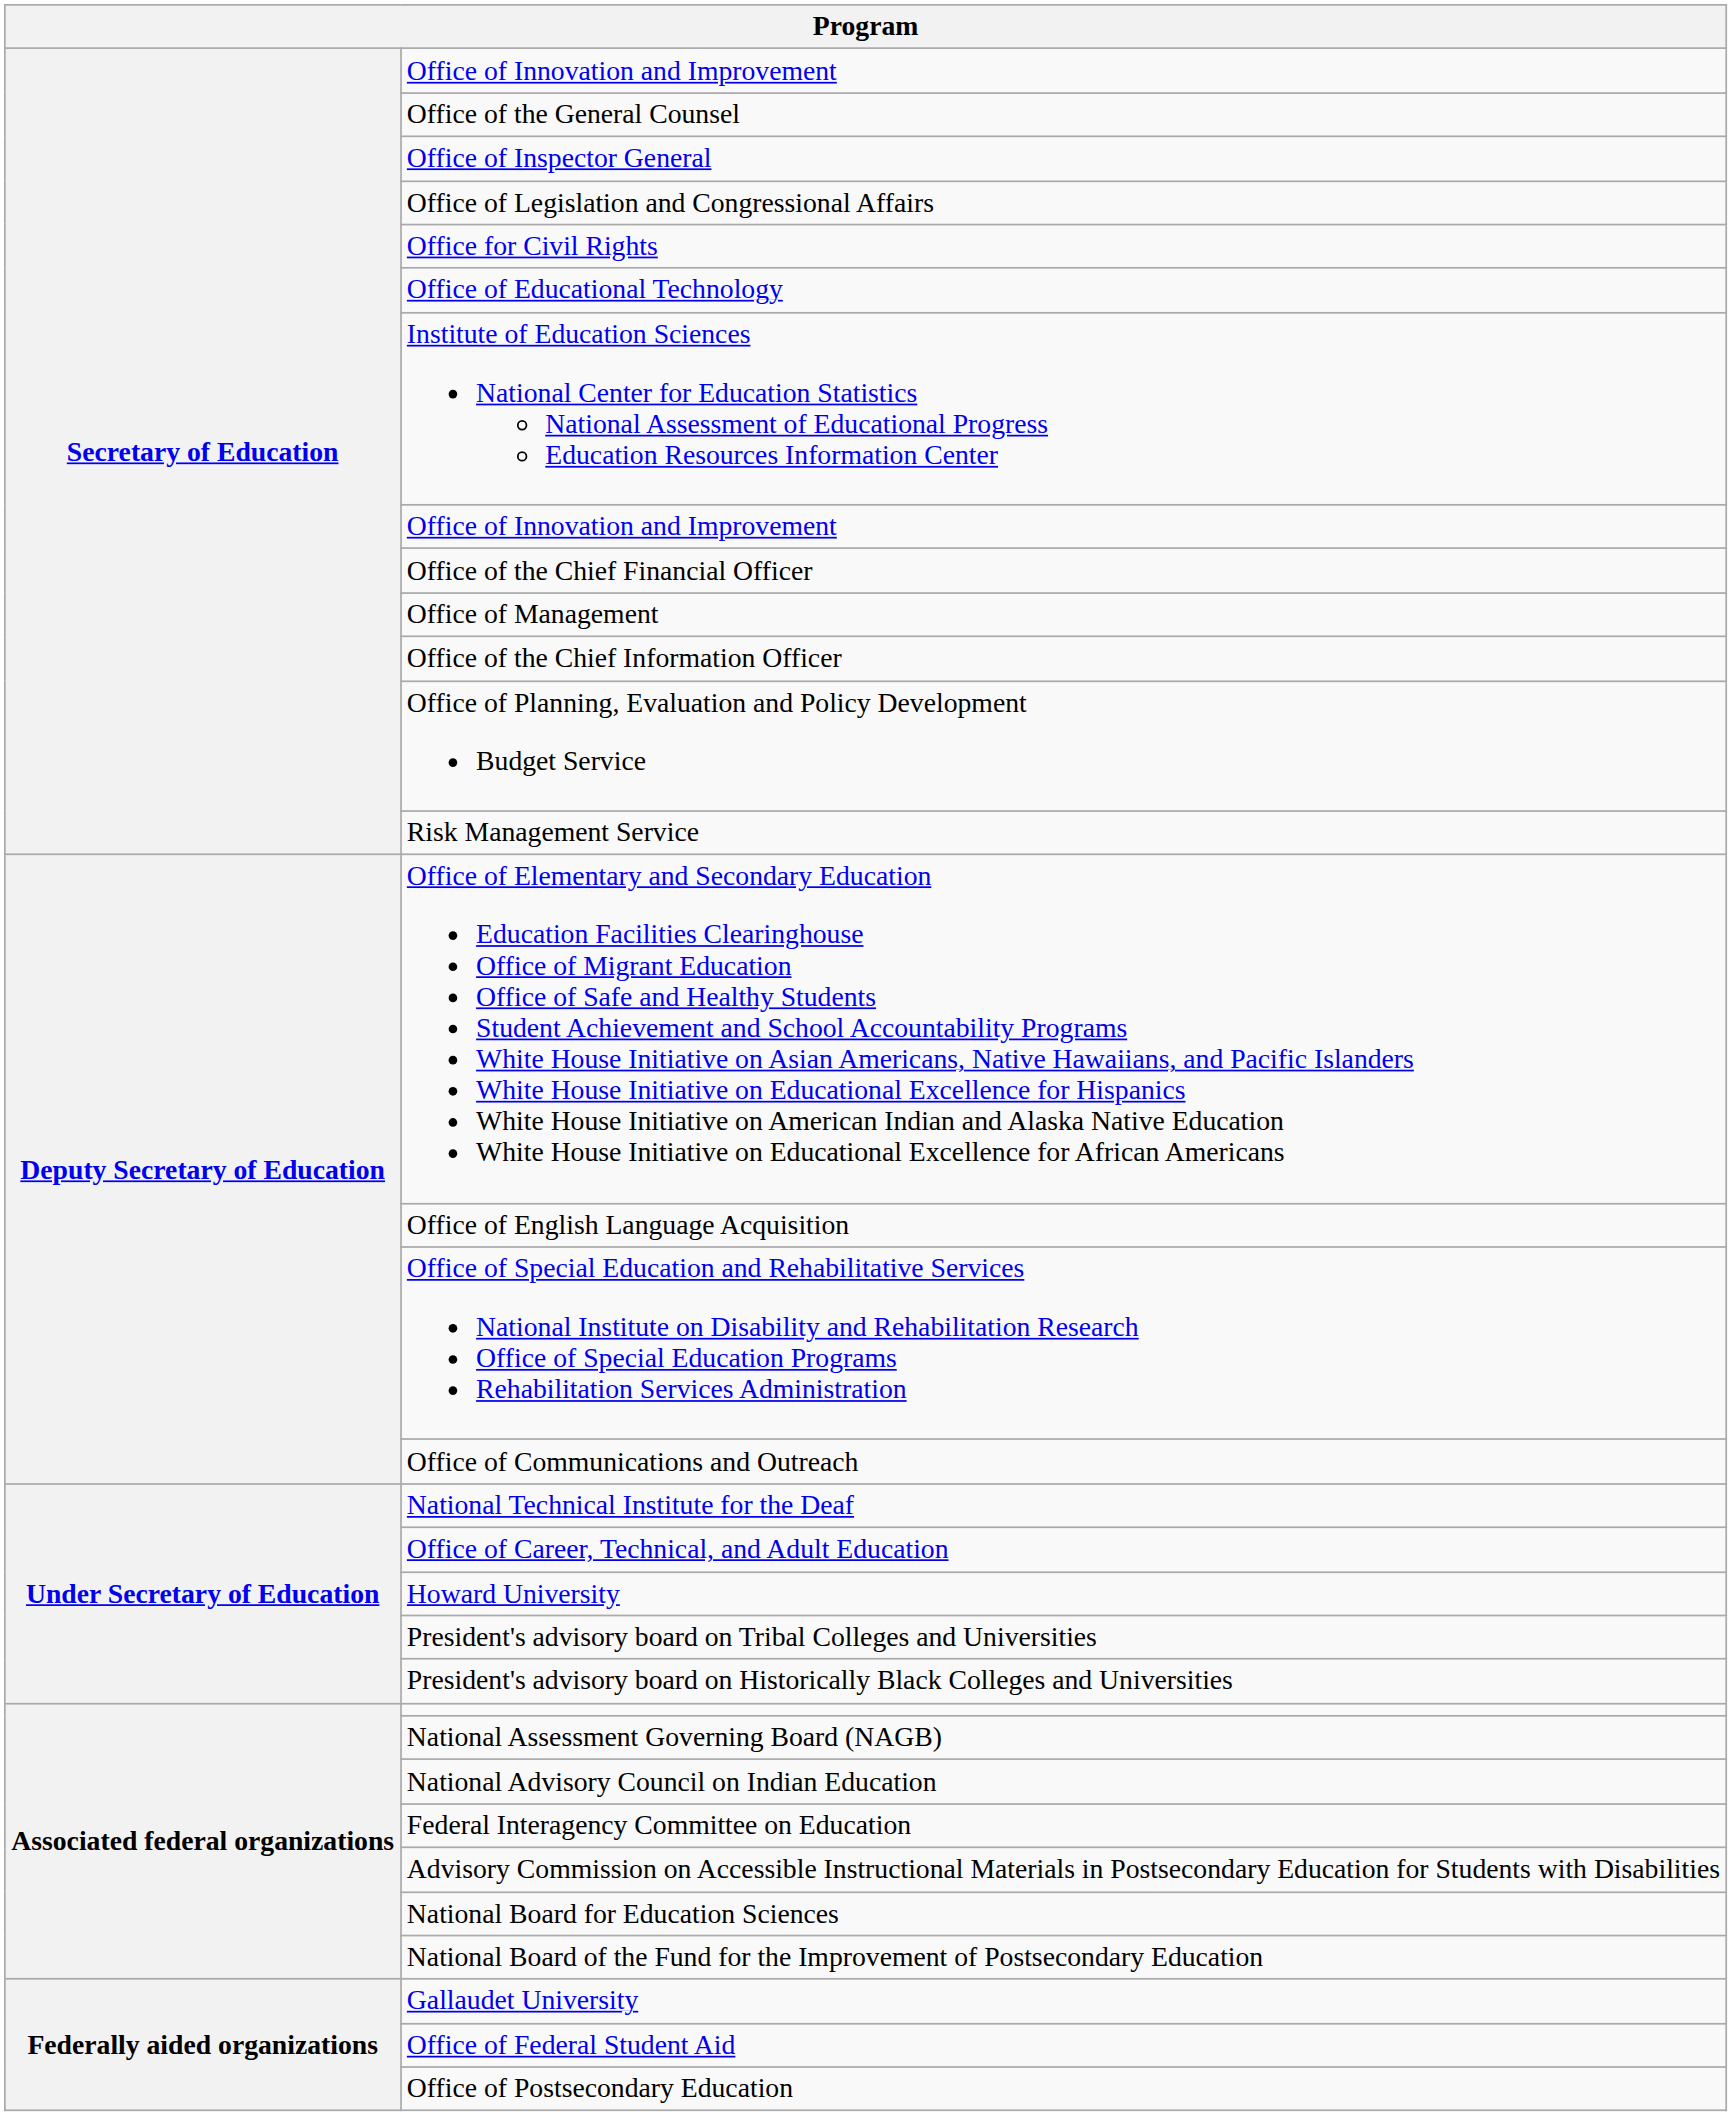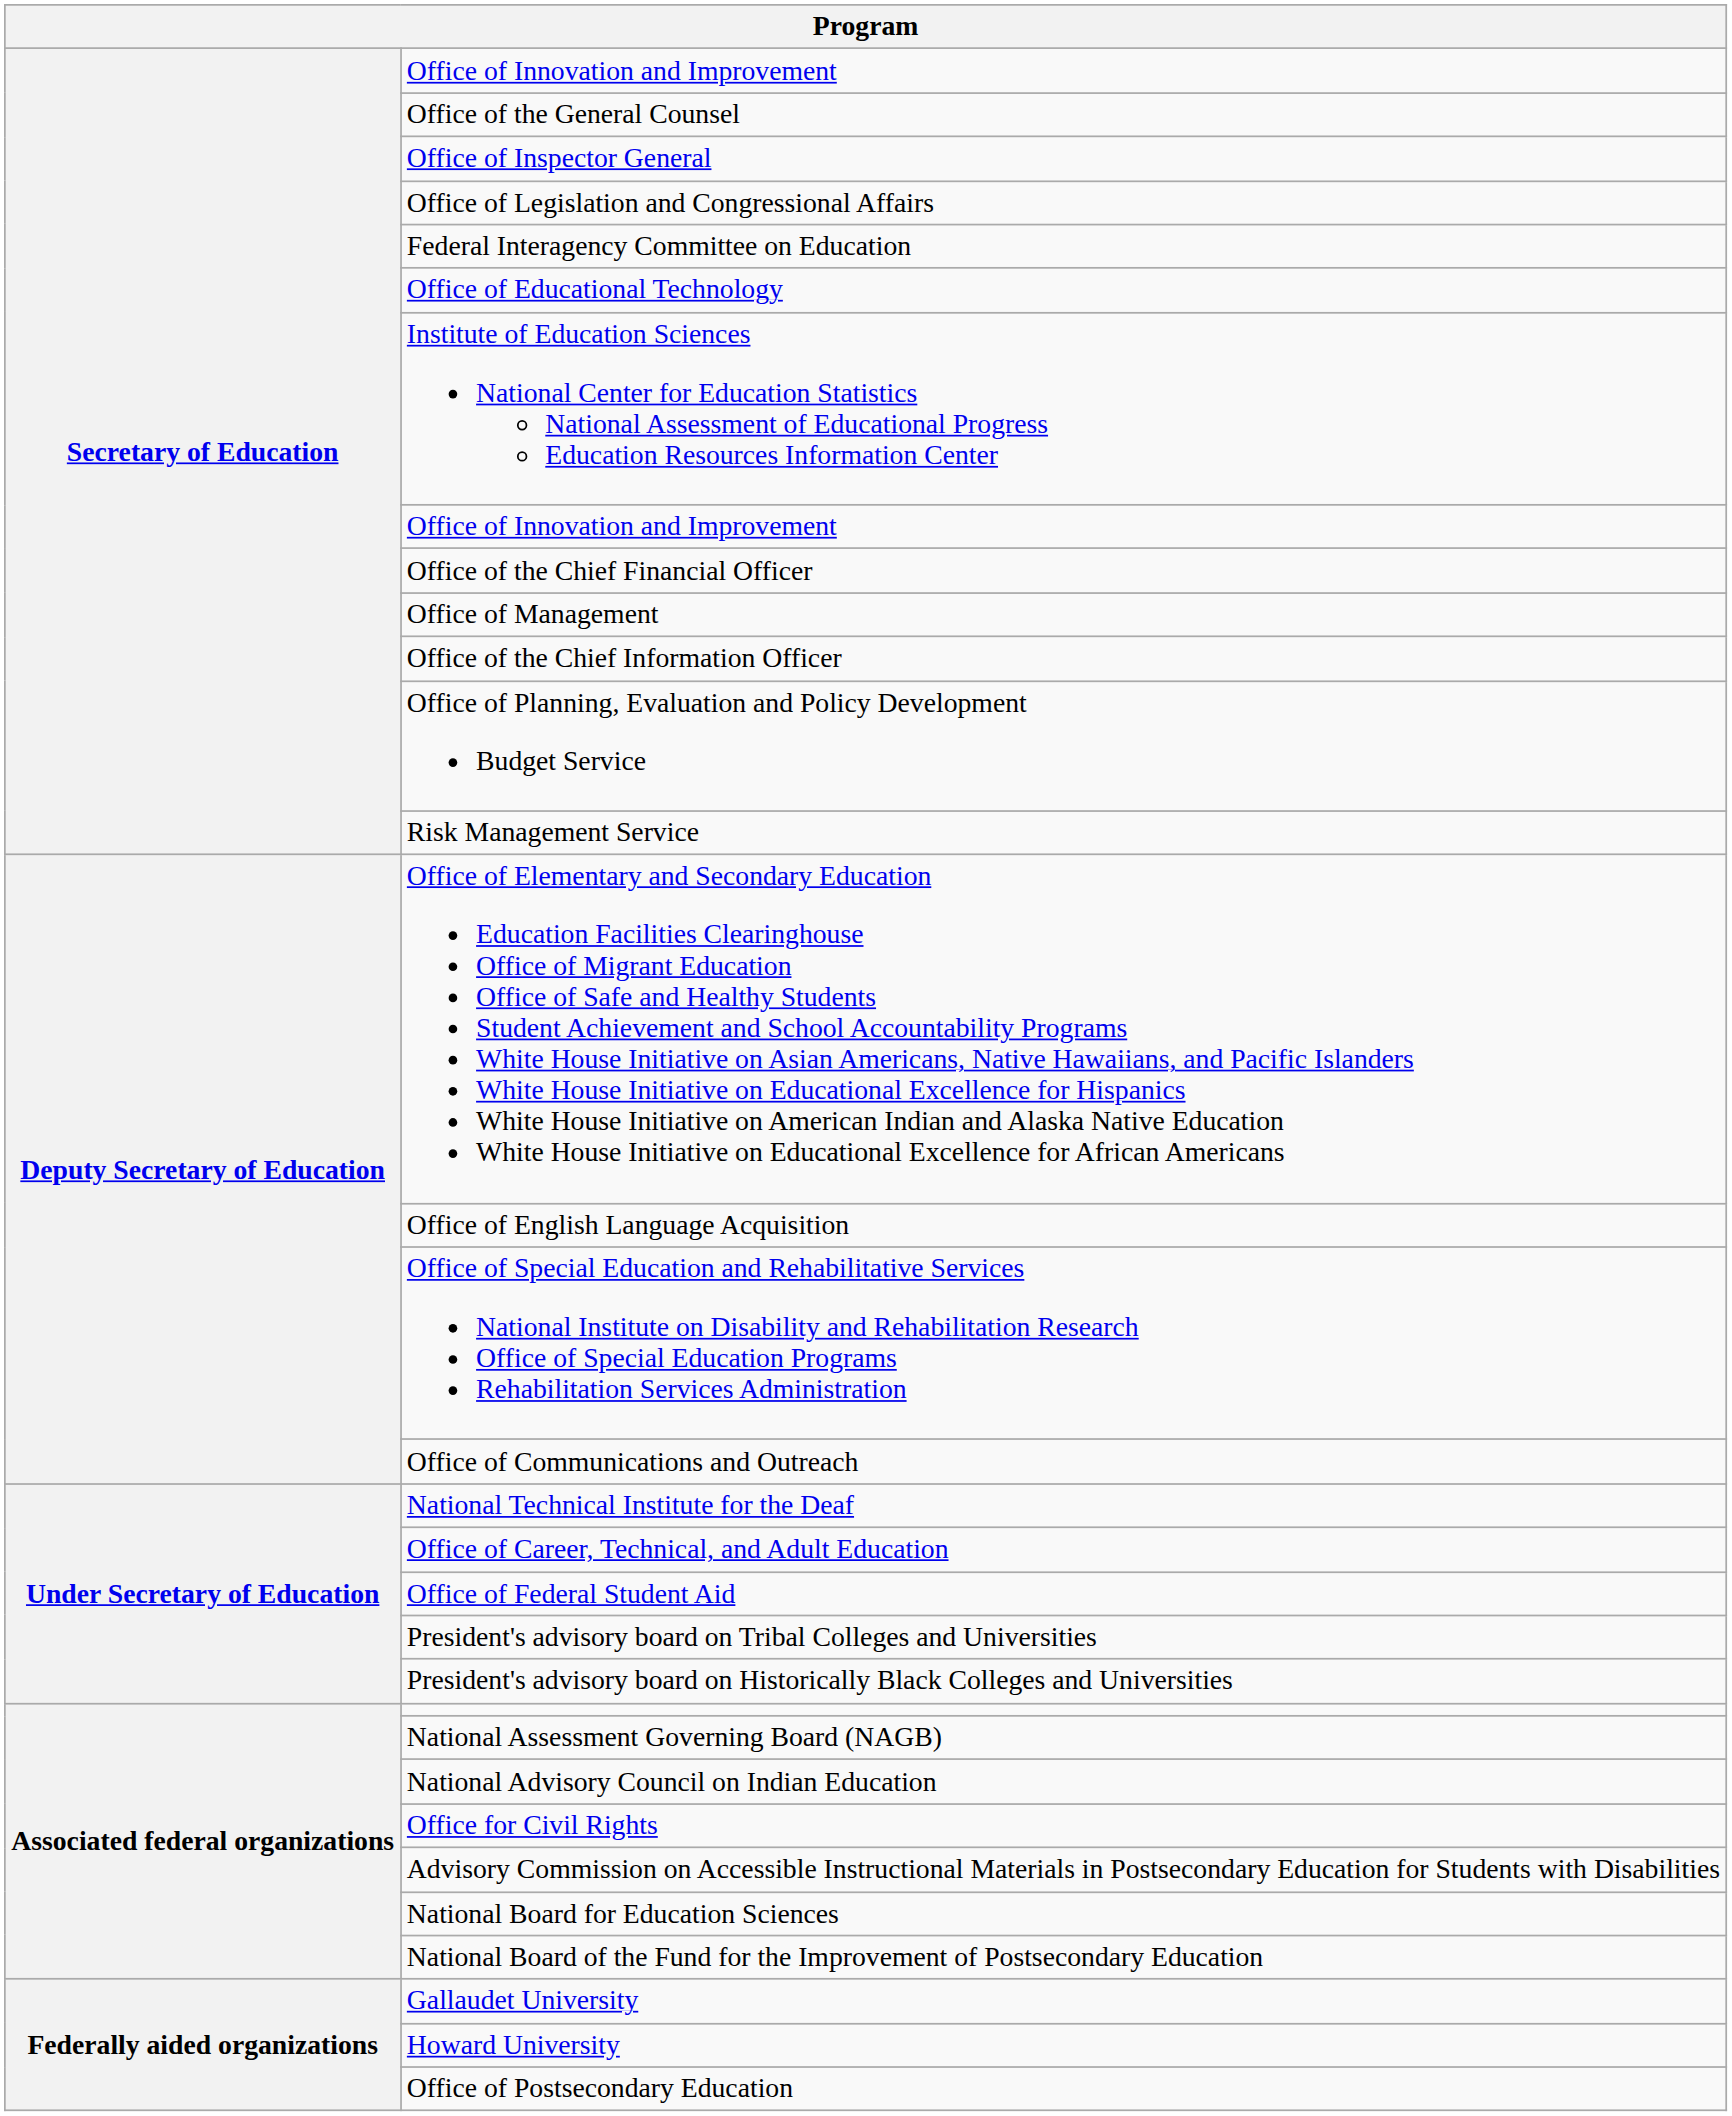row 6 | column 2: Office for Civil Rights -> Federal Interagency Committee on Education
row 21 | column 2: Howard University -> Office of Federal Student Aid
row 27 | column 2: Federal Interagency Committee on Education -> Office for Civil Rights
row 32 | column 2: Office of Federal Student Aid -> Howard University
